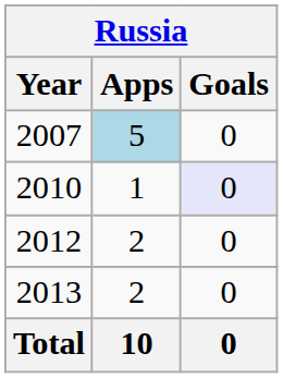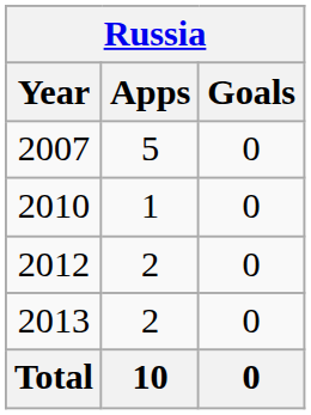2007 | Apps: lightblue background -> no background
2010 | Goals: lavender background -> no background
